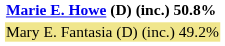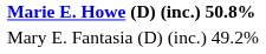row 2 | column 1: khaki background -> no background
